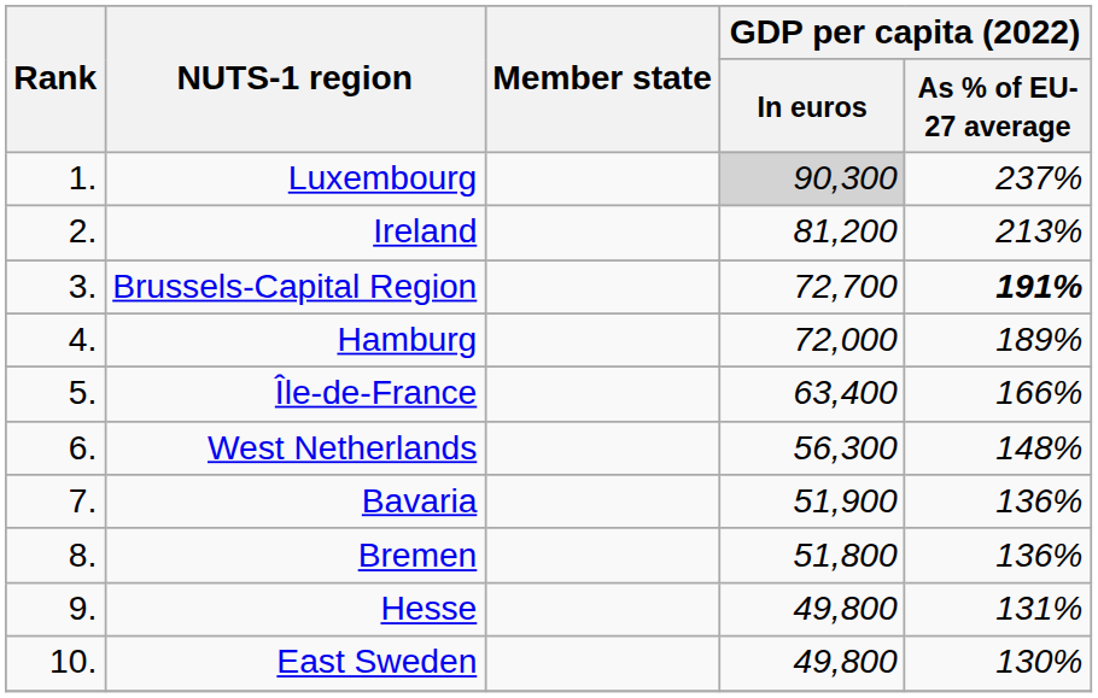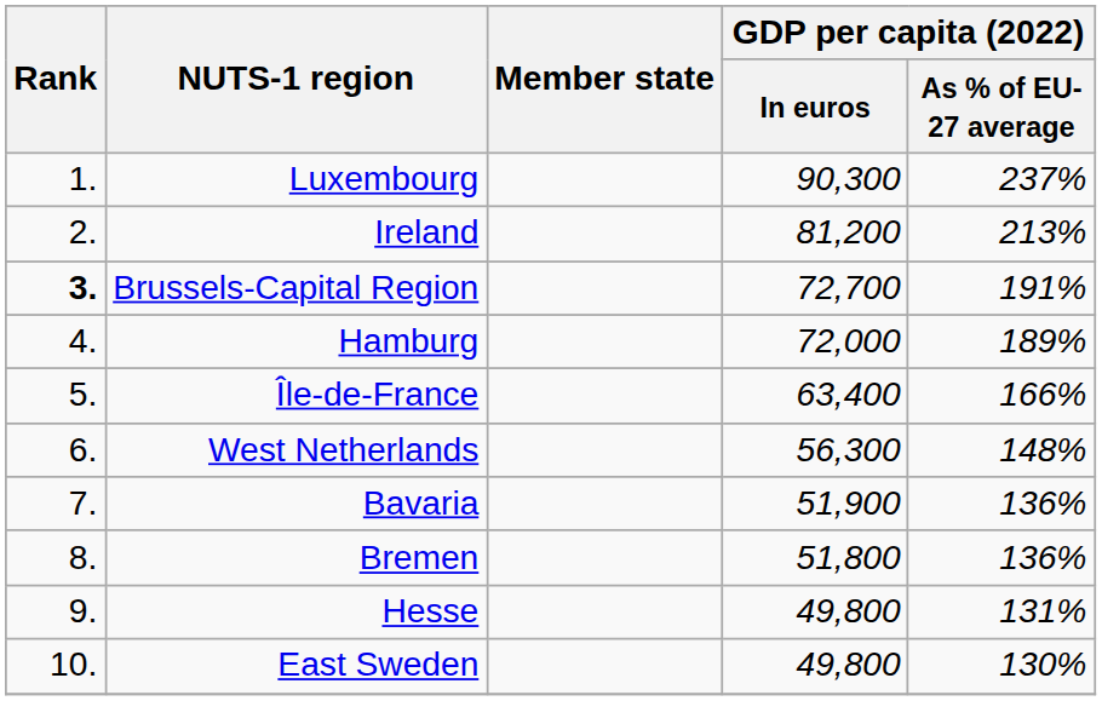Luxembourg | GDP per capita (2022) / In euros: lightgrey background -> no background
Brussels-Capital Region | Rank: normal -> bold
Brussels-Capital Region | GDP per capita (2022) / As % of EU-27 average: bold -> normal
